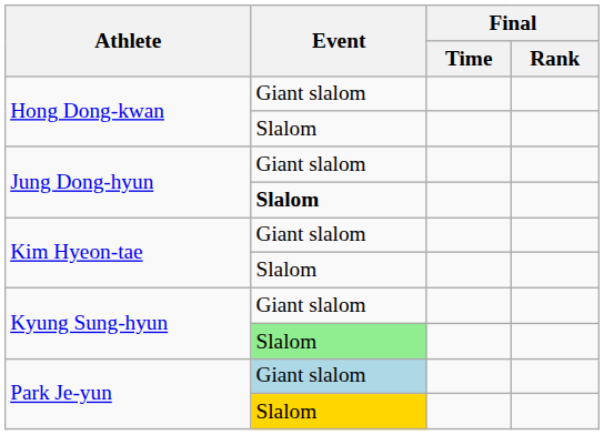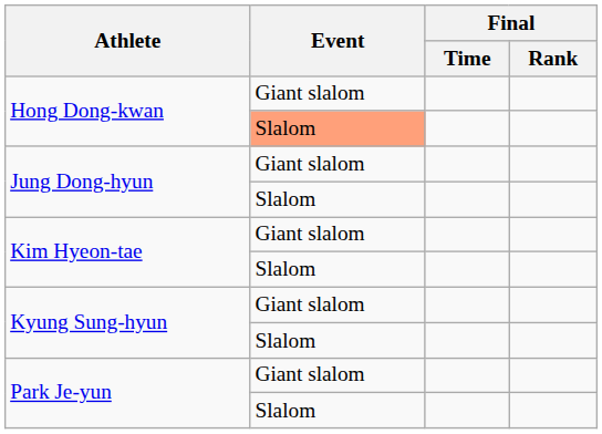Hong Dong-kwan / Slalom | Event: no background -> lightsalmon background
Jung Dong-hyun / Slalom | Event: bold -> normal
Kyung Sung-hyun / Slalom | Event: lightgreen background -> no background
Park Je-yun / Giant slalom | Event: lightblue background -> no background
Park Je-yun / Slalom | Event: gold background -> no background
